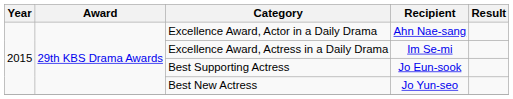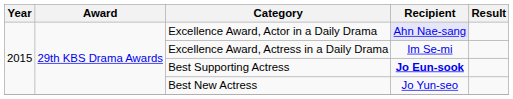Excellence Award, Actor in a Daily Drama | Recipient: no background -> lavender background
Best Supporting Actress | Recipient: normal -> bold
